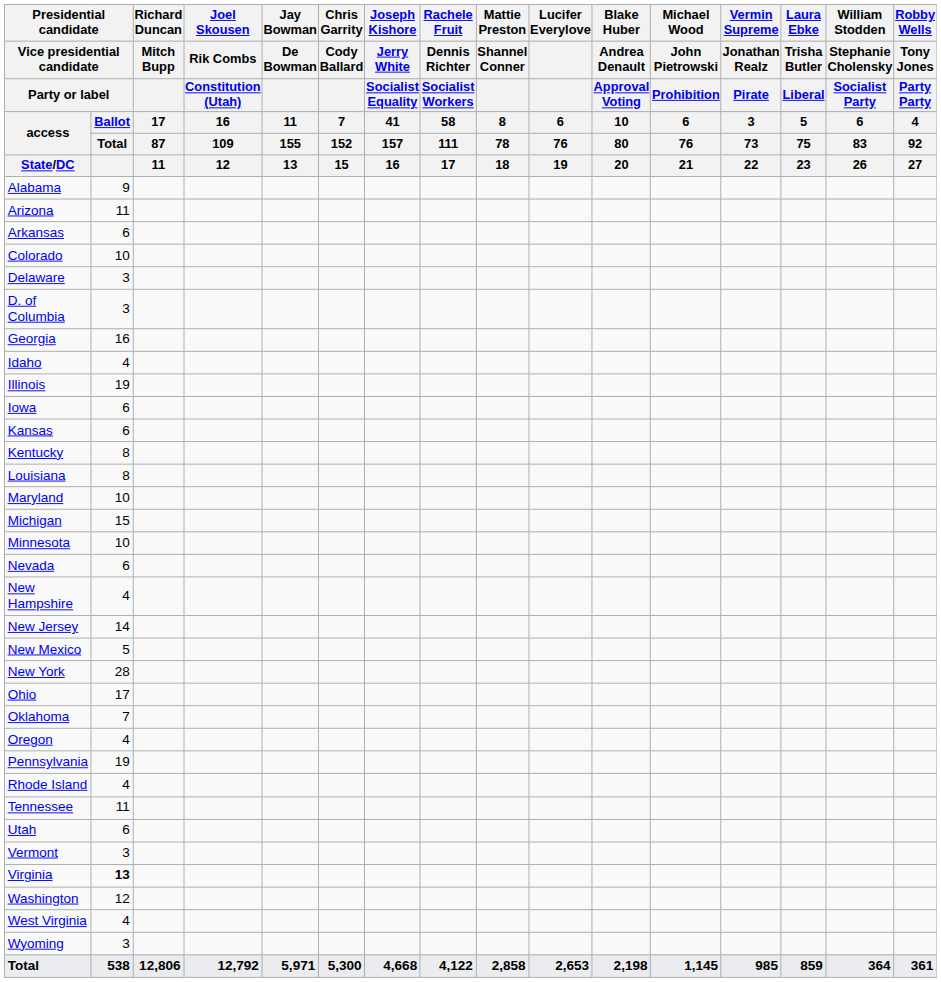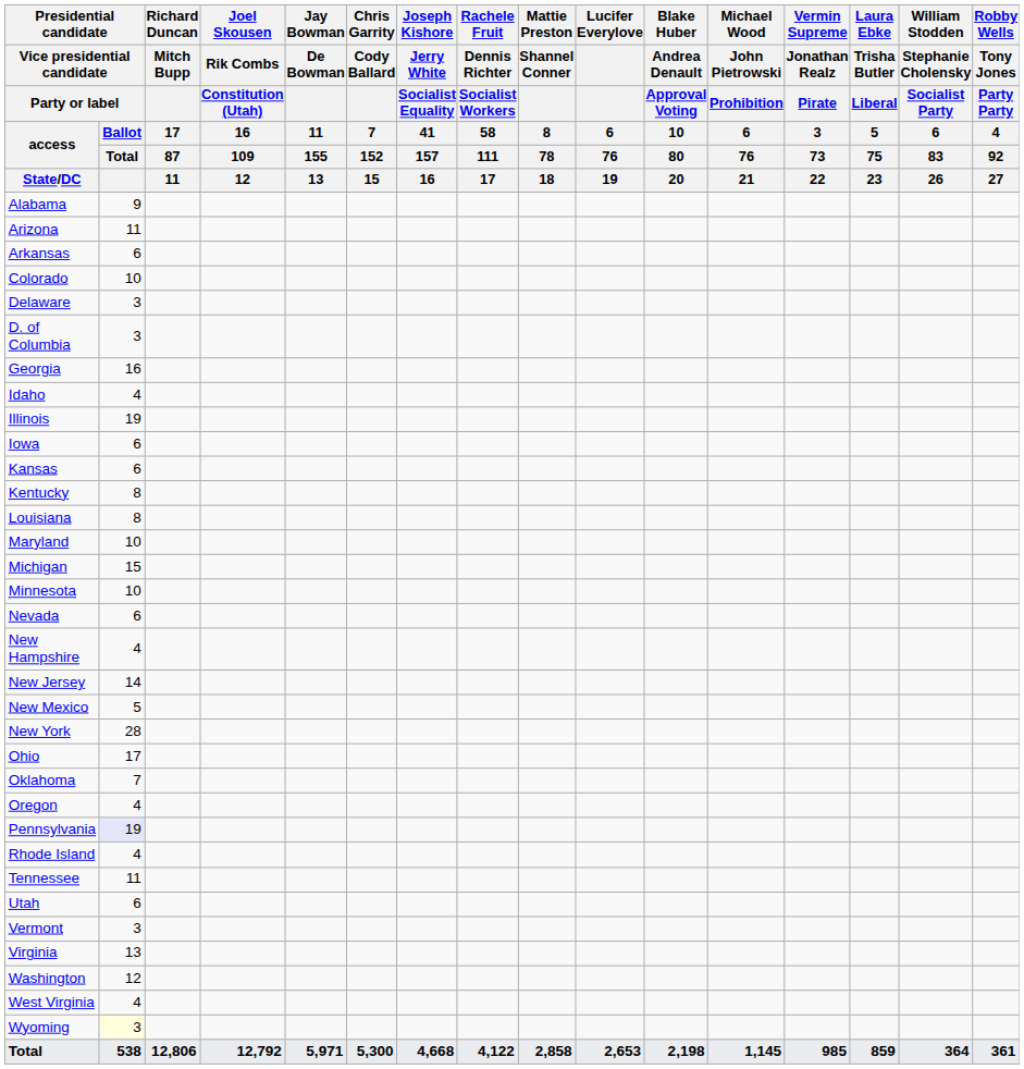Pennsylvania | column 2: no background -> lavender background
Virginia | column 2: bold -> normal
Wyoming | column 2: no background -> lightyellow background
